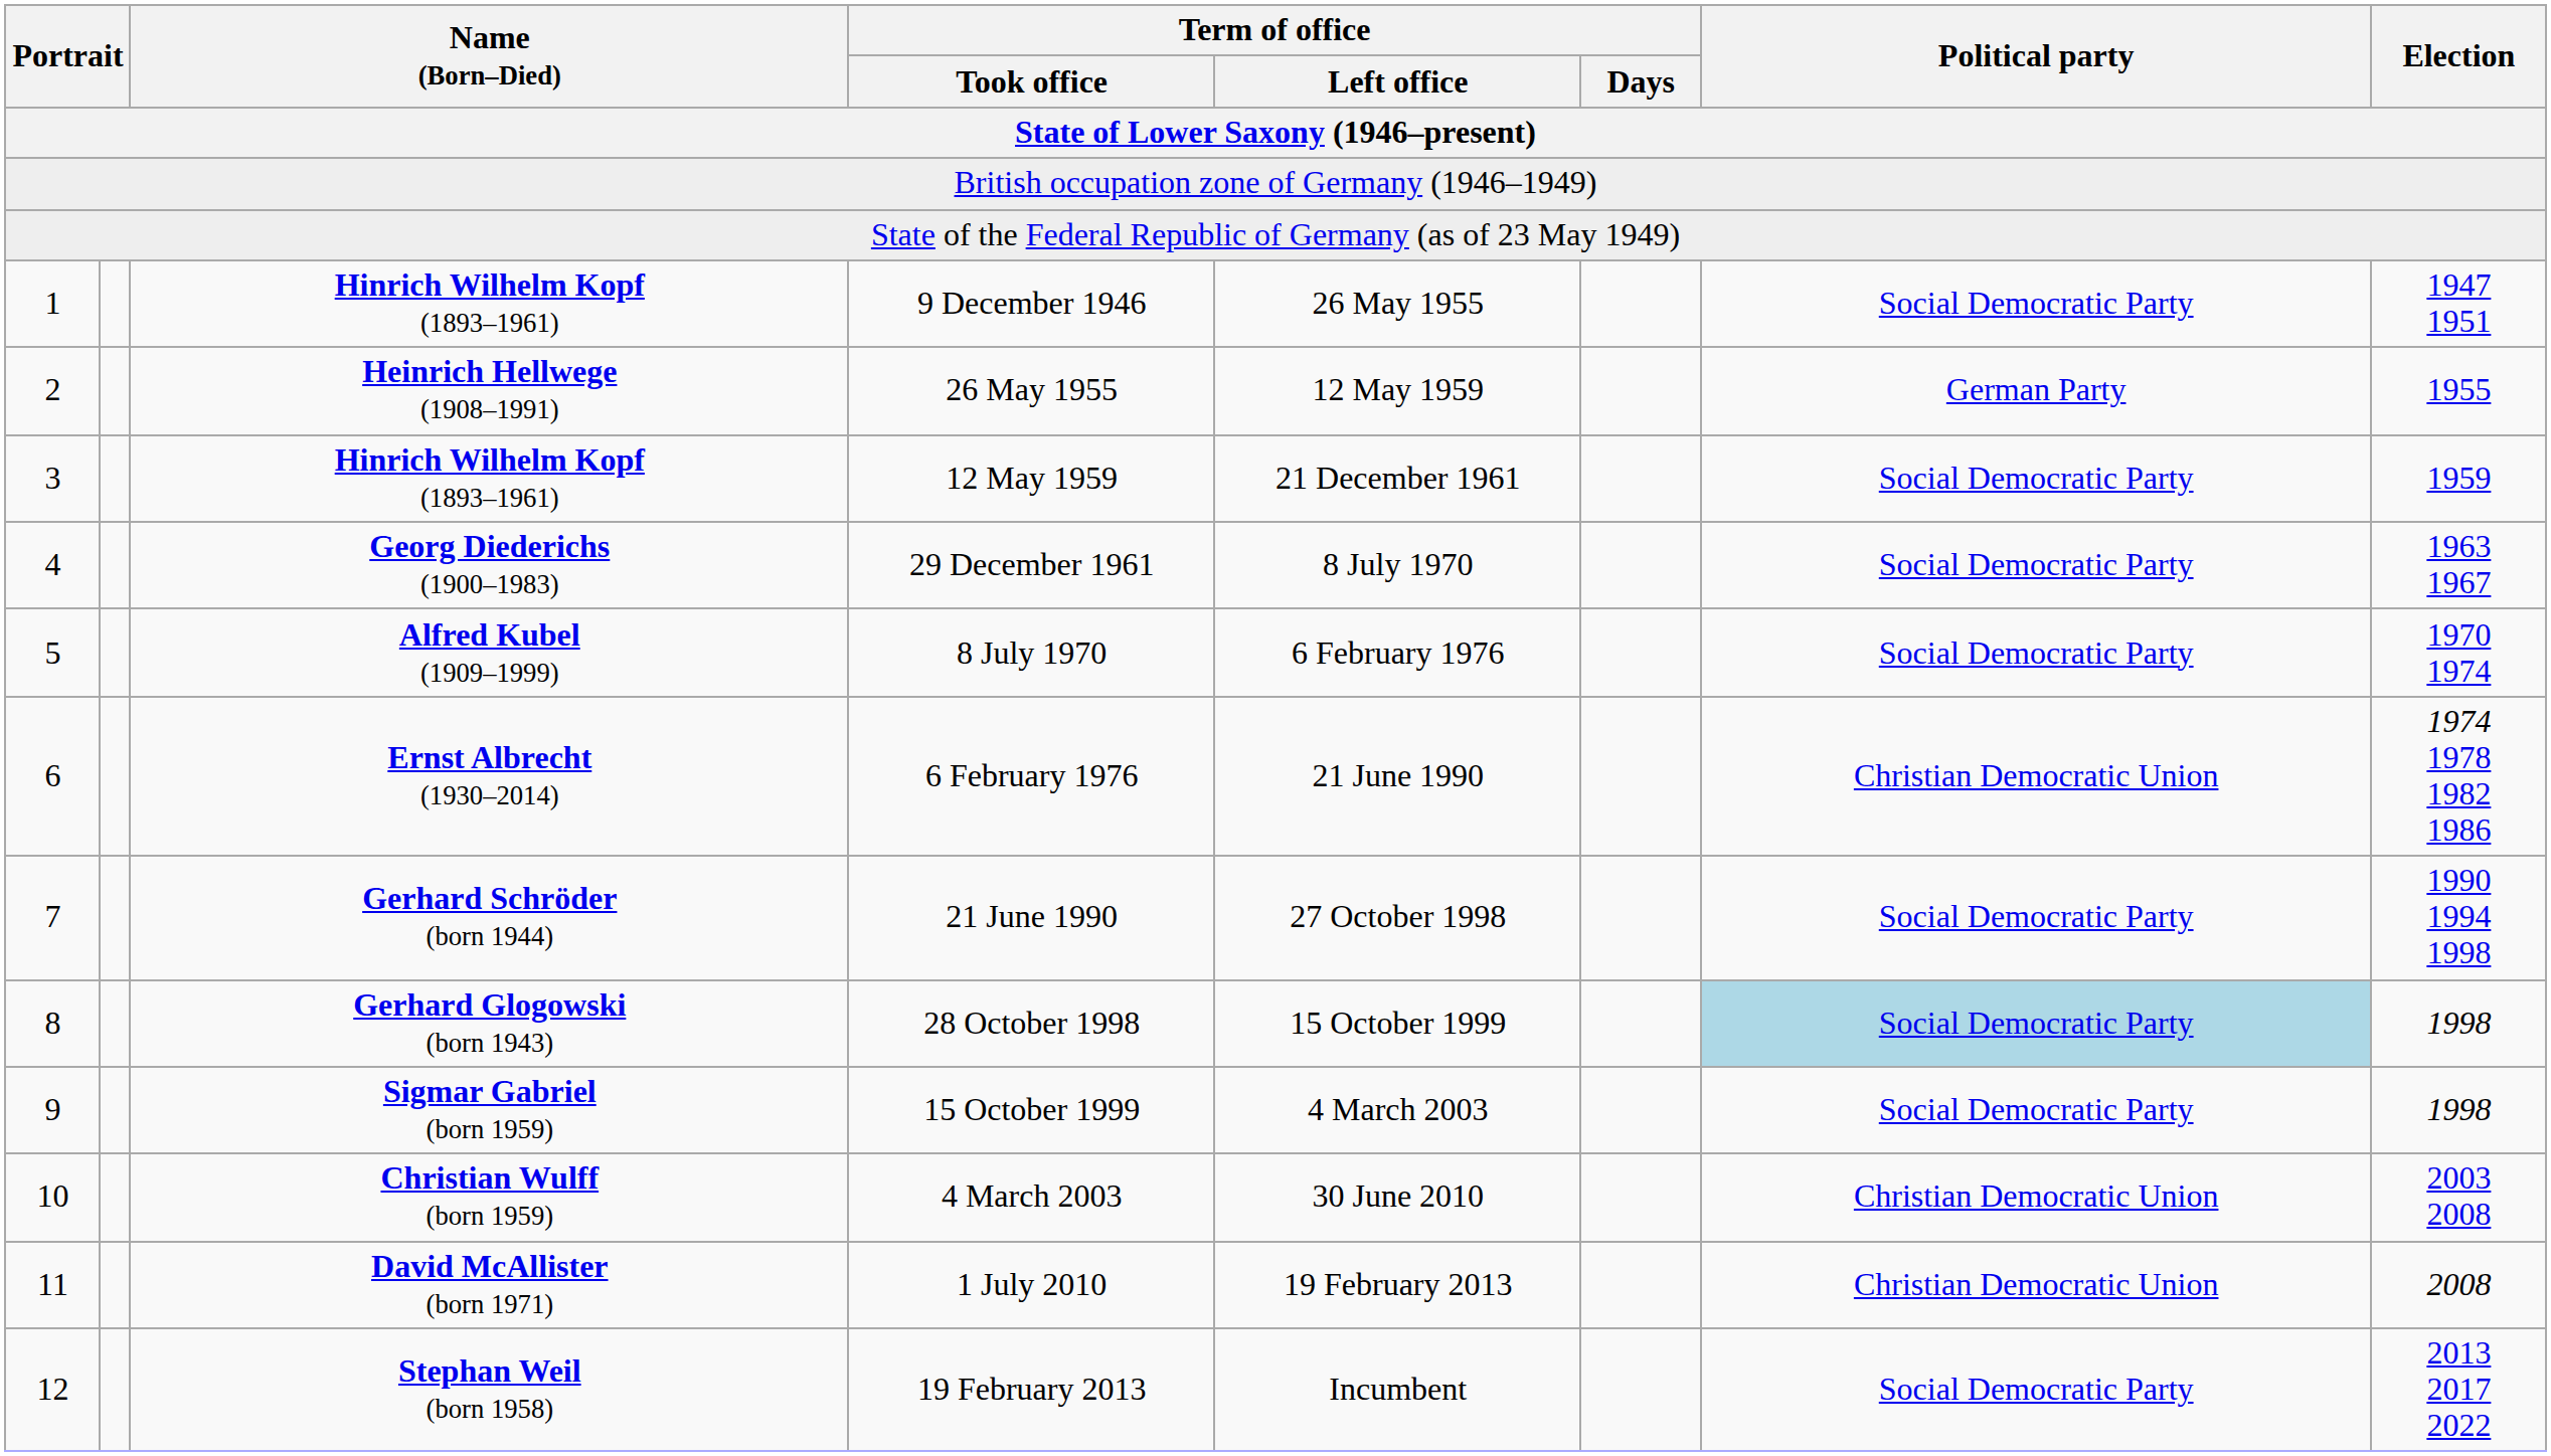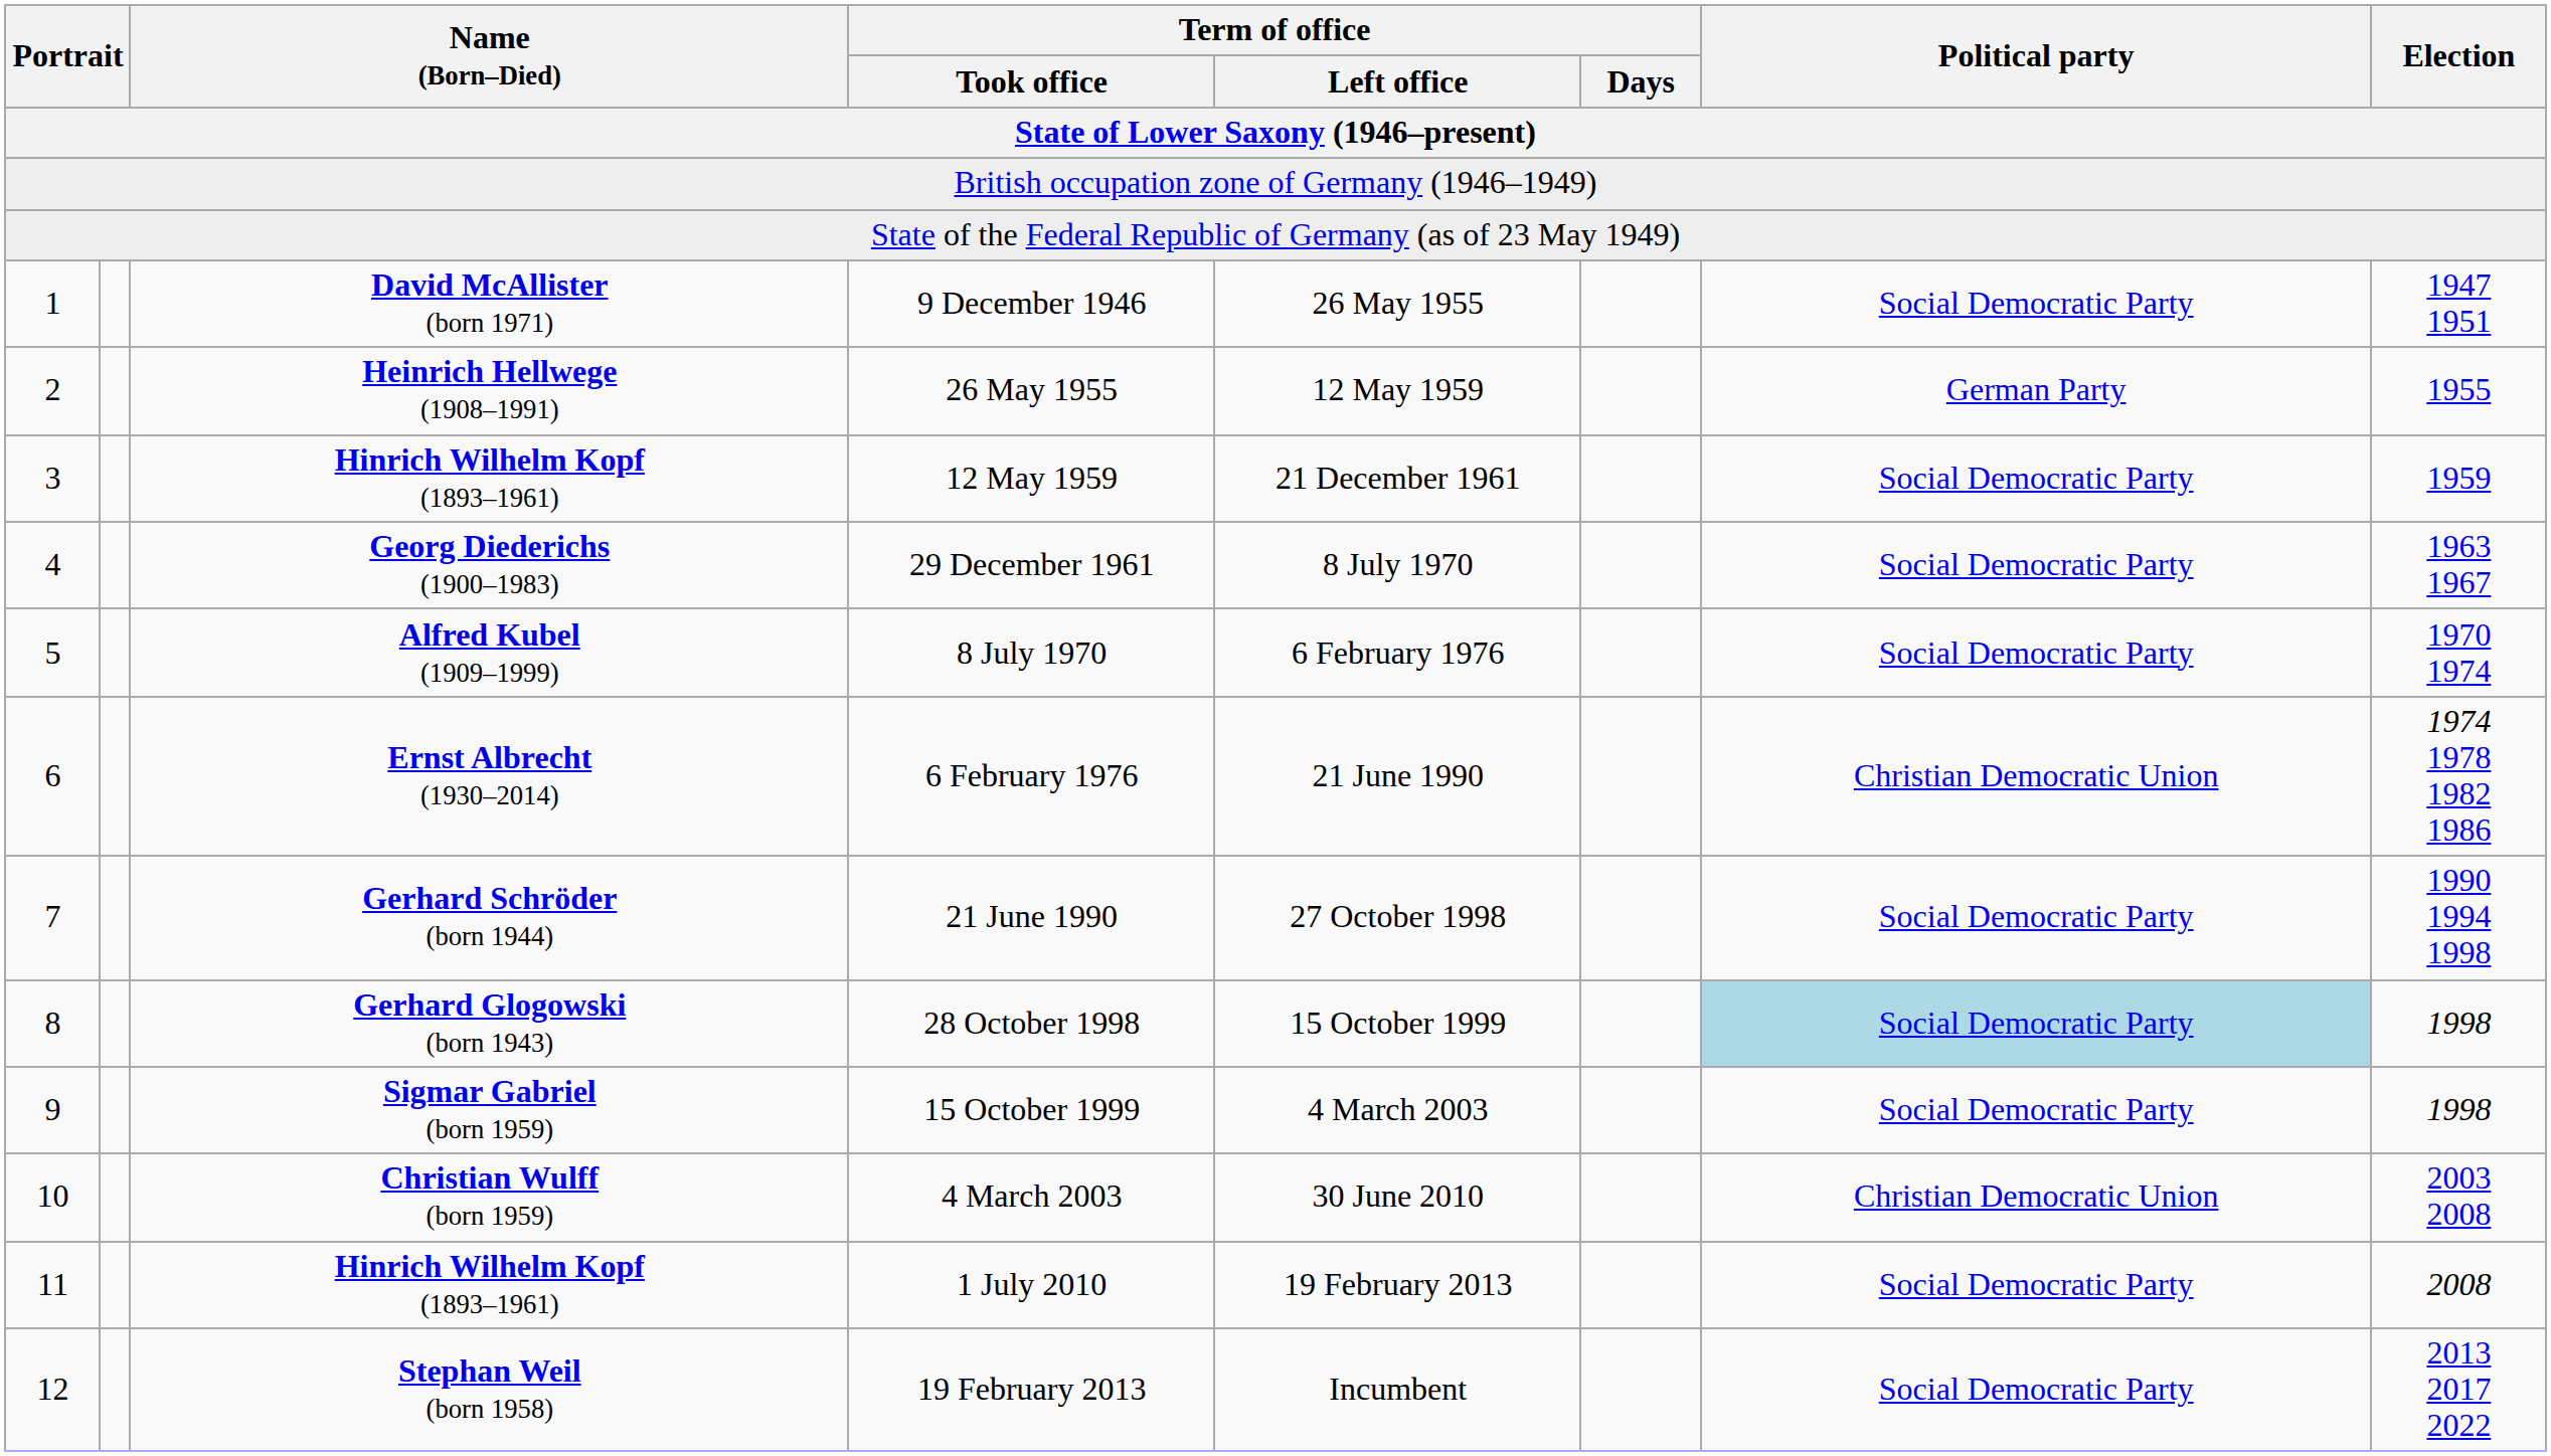9 December 1946 | Name (Born–Died): Hinrich Wilhelm Kopf (1893–1961) -> David McAllister (born 1971)
1 July 2010 | Name (Born–Died): David McAllister (born 1971) -> Hinrich Wilhelm Kopf (1893–1961)
1 July 2010 | Political party: Christian Democratic Union -> Social Democratic Party
